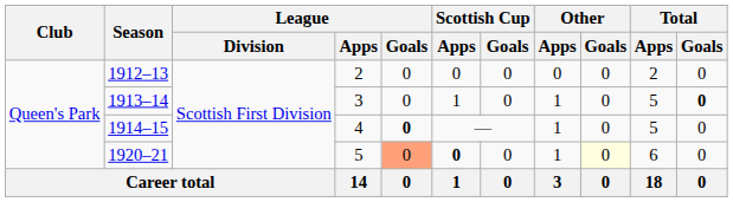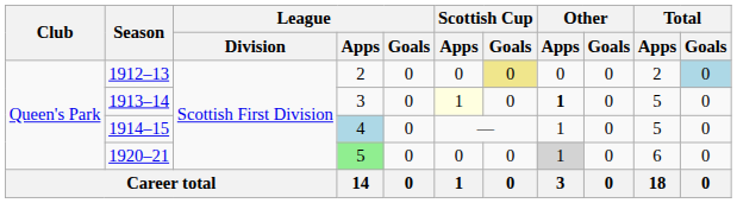1912–13 | Scottish Cup / Goals: no background -> khaki background
1912–13 | Total / Goals: no background -> lightblue background
1913–14 | Scottish Cup / Apps: no background -> lightyellow background
1913–14 | Other / Apps: normal -> bold
1913–14 | Total / Goals: bold -> normal
1914–15 | League / Apps: no background -> lightblue background
1914–15 | League / Goals: bold -> normal
1920–21 | League / Apps: no background -> lightgreen background
1920–21 | League / Goals: lightsalmon background -> no background
1920–21 | Scottish Cup / Apps: bold -> normal
1920–21 | Other / Apps: no background -> lightgrey background
1920–21 | Other / Goals: lightyellow background -> no background
